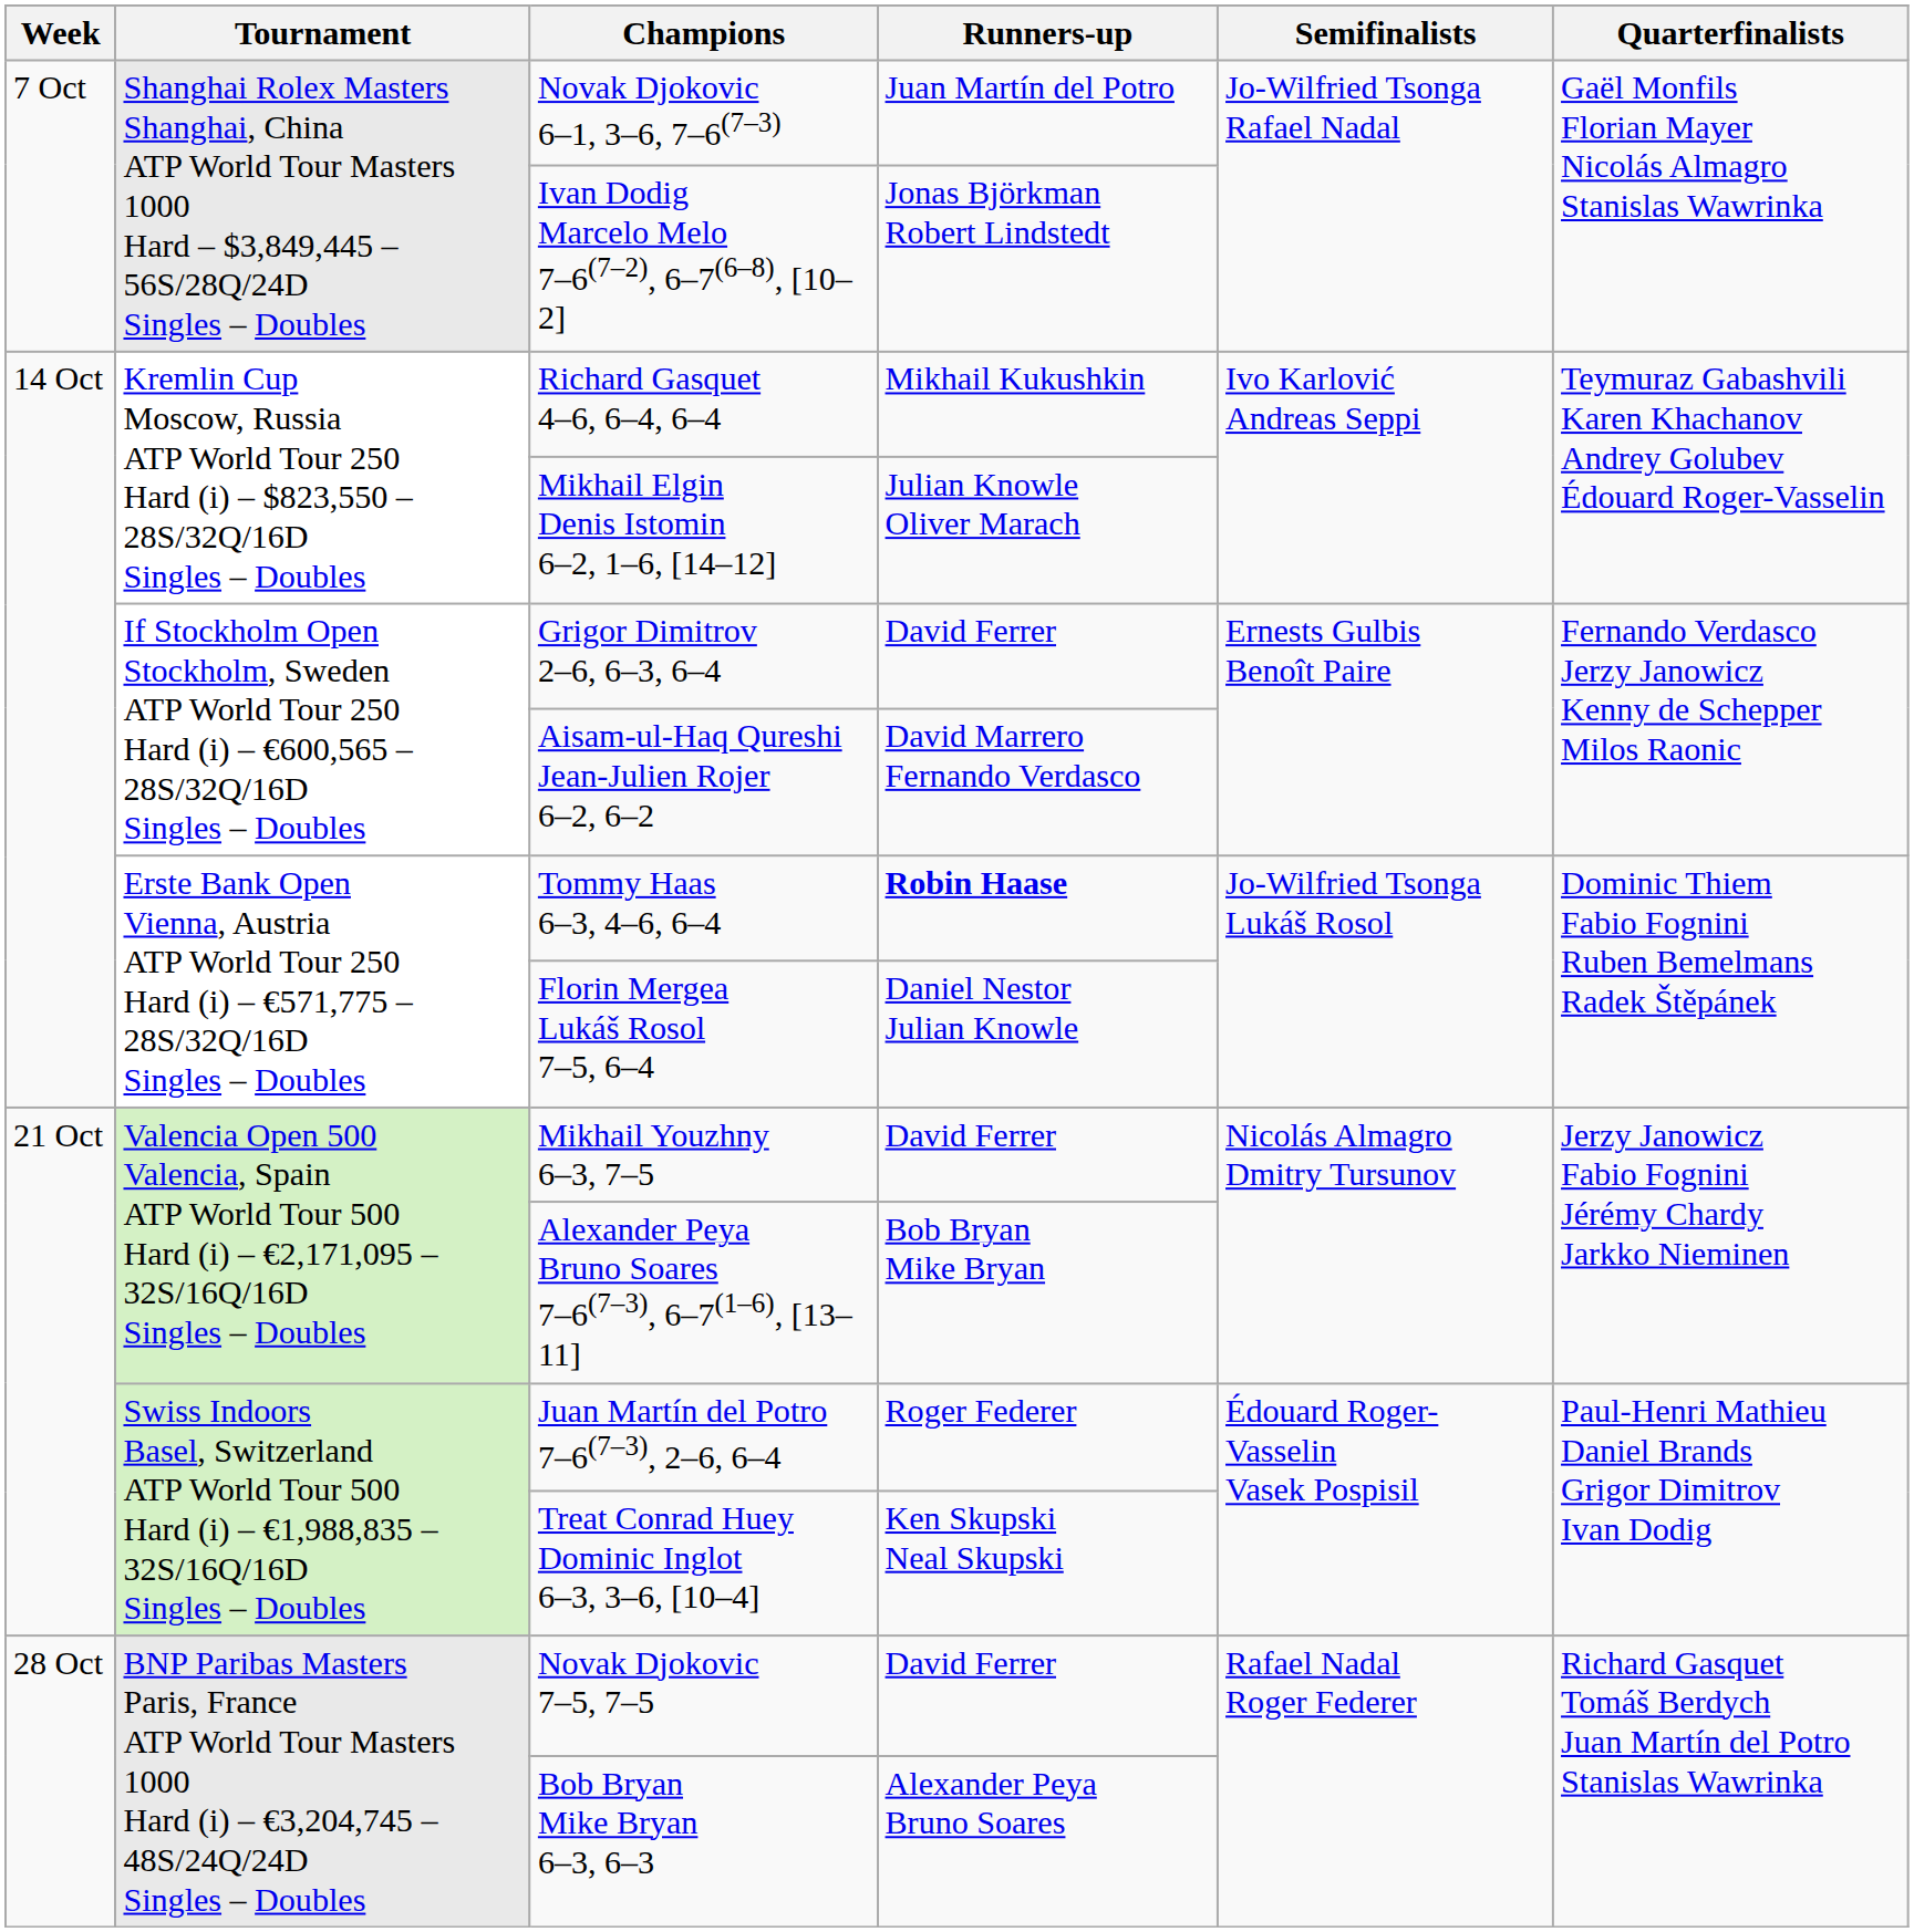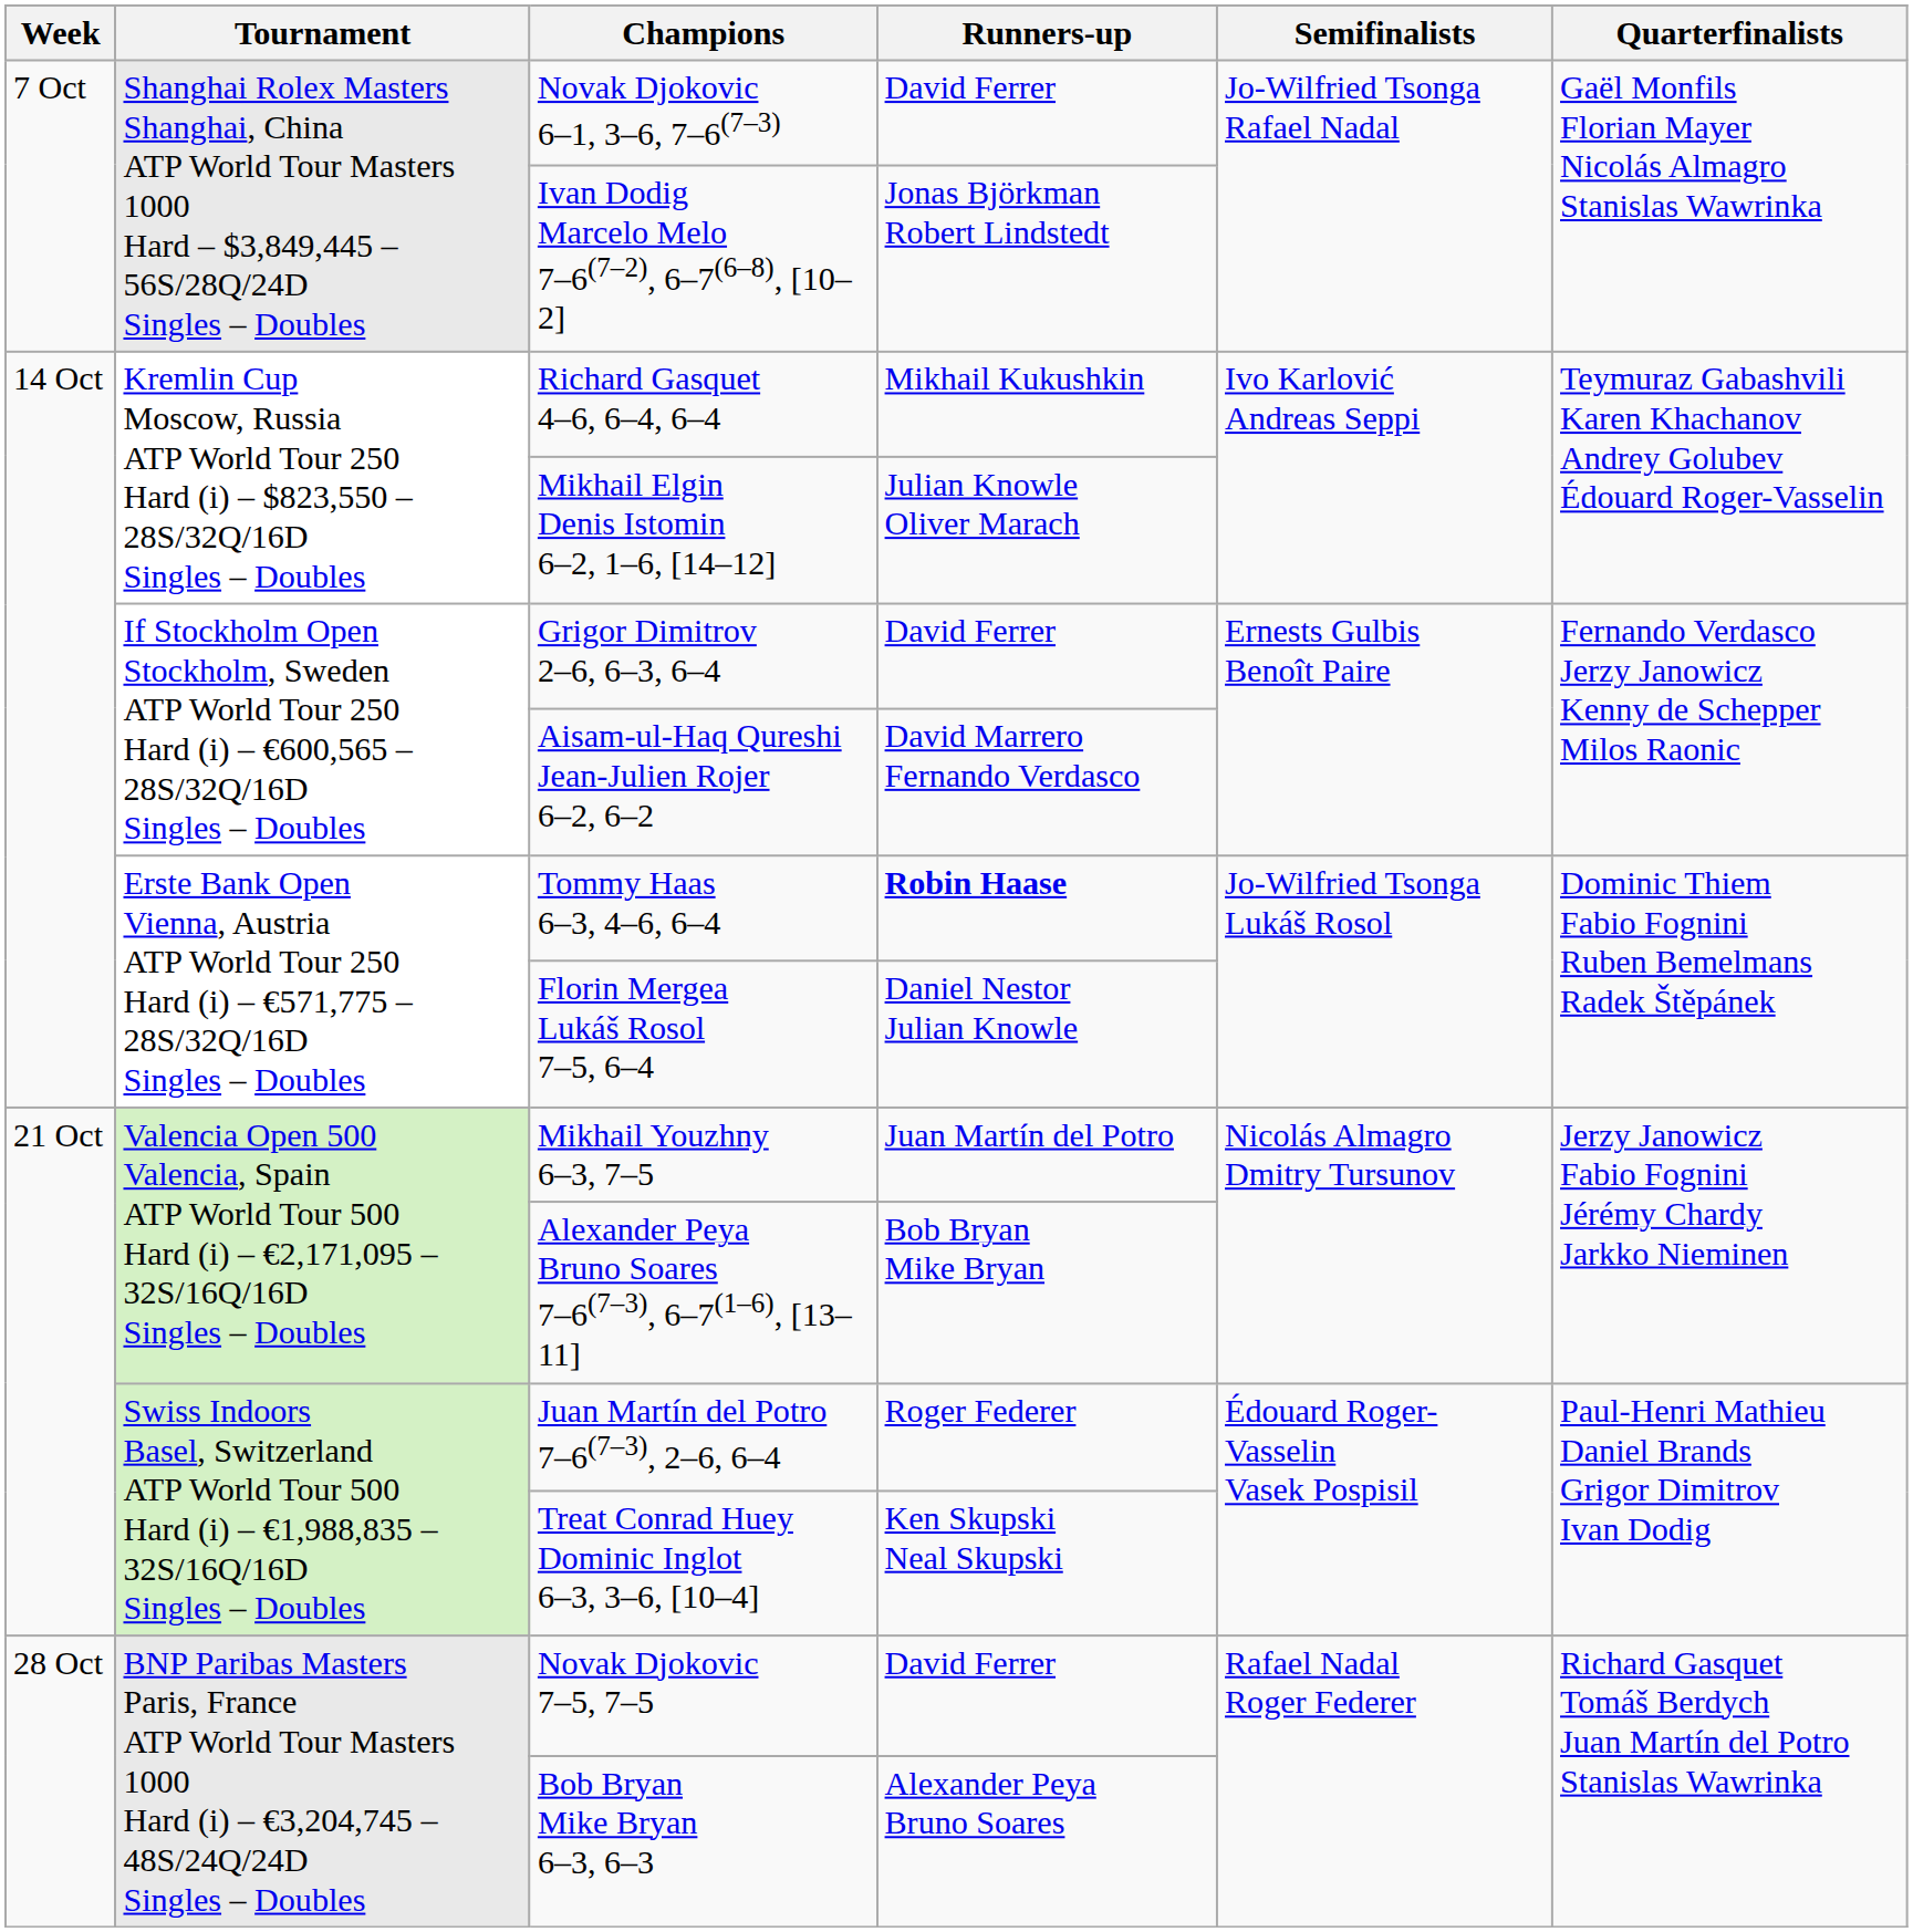Novak Djokovic 6–1, 3–6, 7–6(7–3) | Runners-up: Juan Martín del Potro -> David Ferrer
Mikhail Youzhny 6–3, 7–5 | Runners-up: David Ferrer -> Juan Martín del Potro
